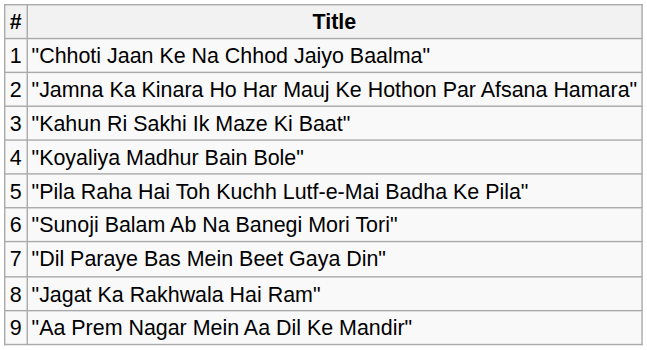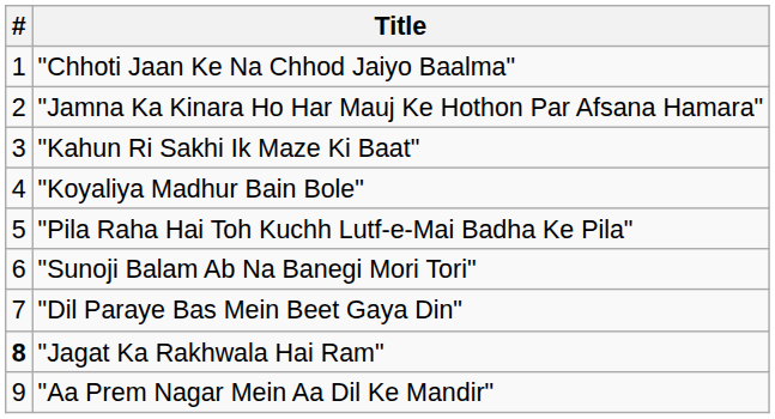"Jagat Ka Rakhwala Hai Ram" | #: normal -> bold
